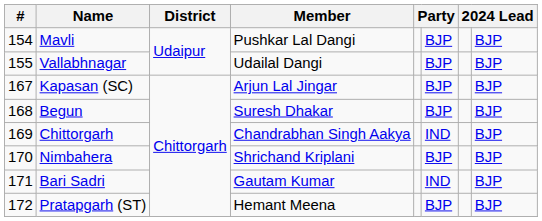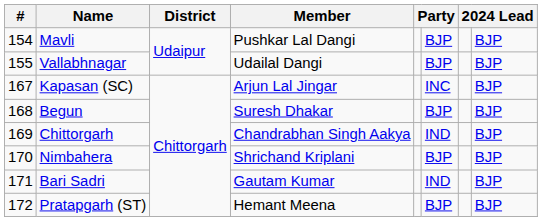Kapasan (SC) | column 6: BJP -> INC
